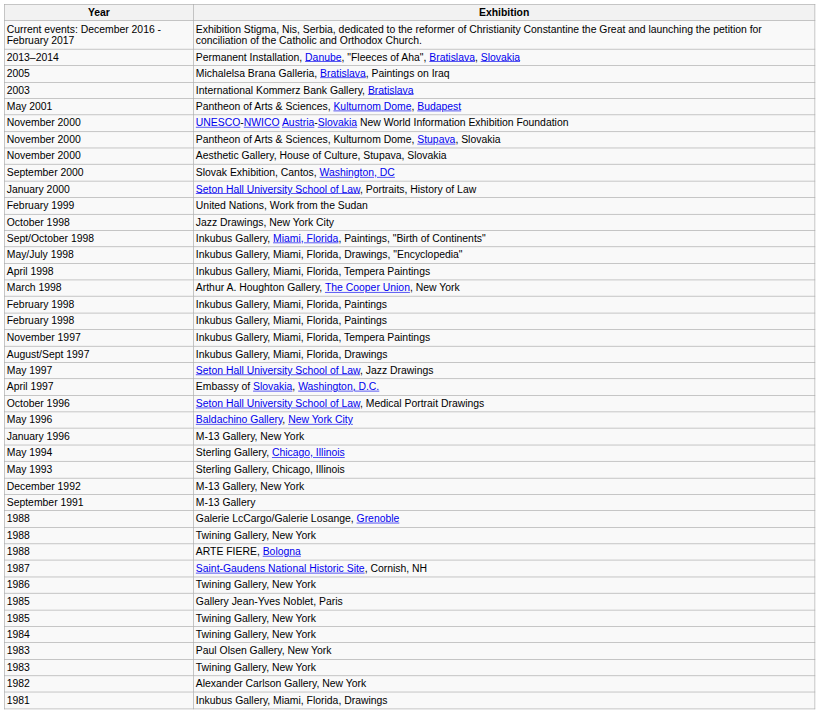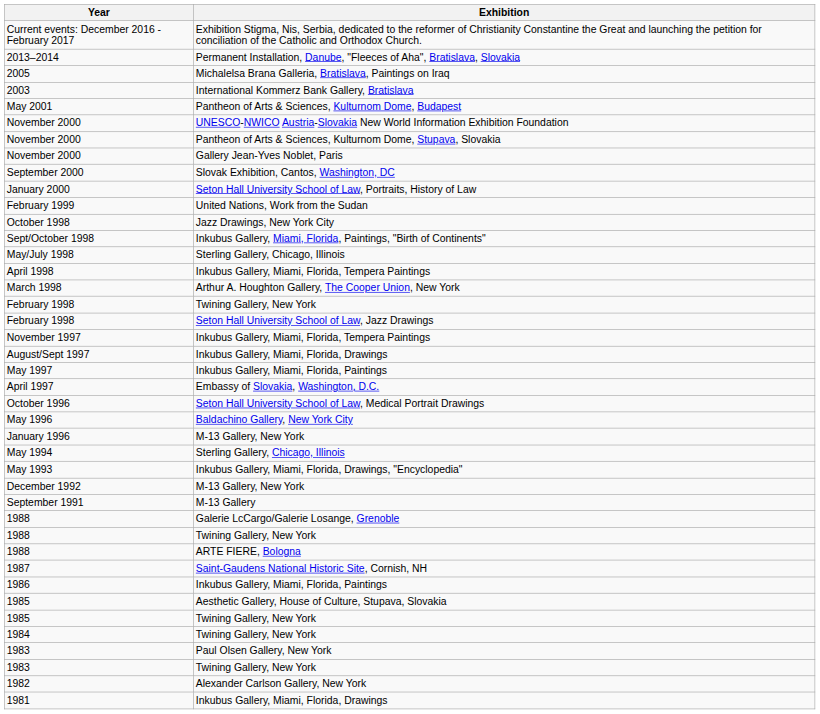row 9 | Exhibition: Aesthetic Gallery, House of Culture, Stupava, Slovakia -> Gallery Jean-Yves Noblet, Paris
row 15 | Exhibition: Inkubus Gallery, Miami, Florida, Drawings, "Encyclopedia" -> Sterling Gallery, Chicago, Illinois
row 18 | Exhibition: Inkubus Gallery, Miami, Florida, Paintings -> Twining Gallery, New York
row 19 | Exhibition: Inkubus Gallery, Miami, Florida, Paintings -> Seton Hall University School of Law, Jazz Drawings
row 22 | Exhibition: Seton Hall University School of Law, Jazz Drawings -> Inkubus Gallery, Miami, Florida, Paintings
row 28 | Exhibition: Sterling Gallery, Chicago, Illinois -> Inkubus Gallery, Miami, Florida, Drawings, "Encyclopedia"
row 35 | Exhibition: Twining Gallery, New York -> Inkubus Gallery, Miami, Florida, Paintings
row 36 | Exhibition: Gallery Jean-Yves Noblet, Paris -> Aesthetic Gallery, House of Culture, Stupava, Slovakia
